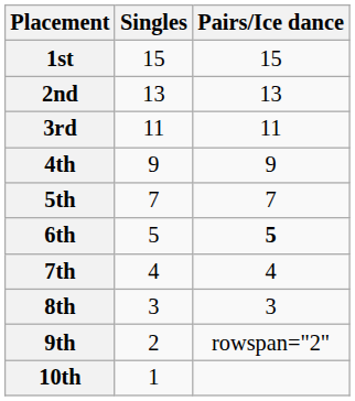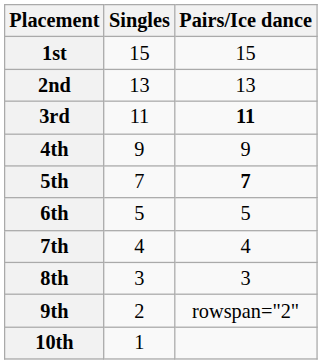3rd | Pairs/Ice dance: normal -> bold
5th | Pairs/Ice dance: normal -> bold
6th | Pairs/Ice dance: bold -> normal
